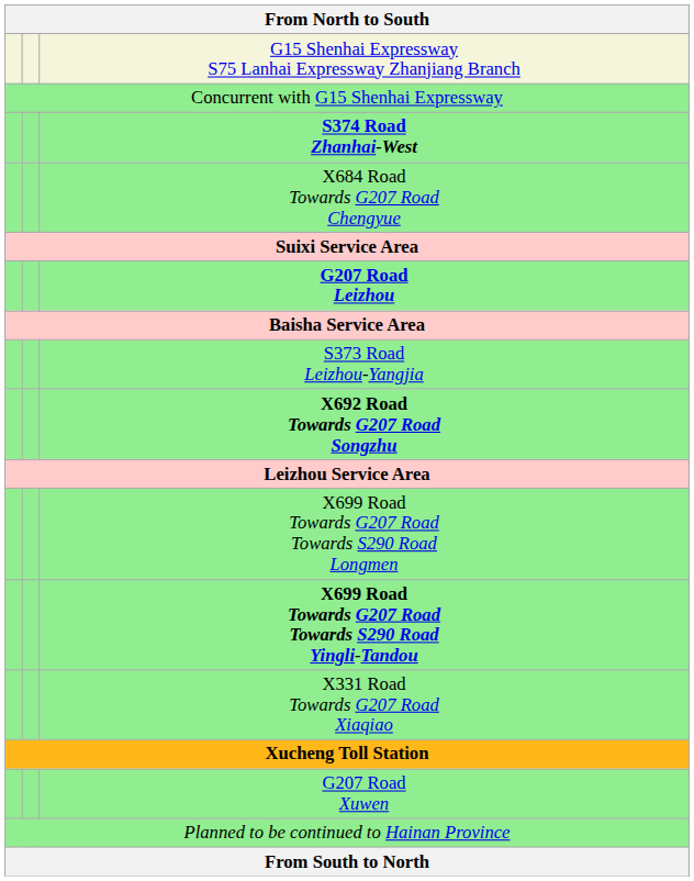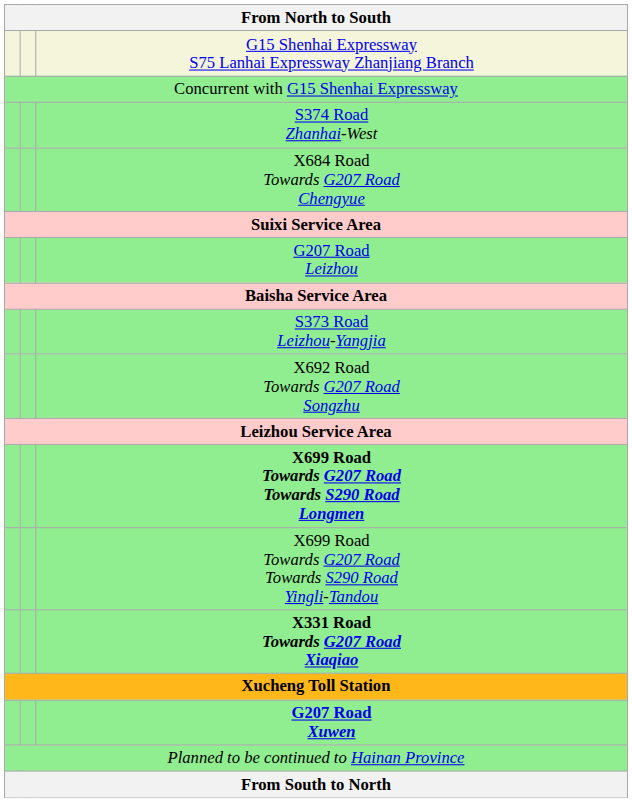S374 Road Zhanhai-West | column 3: bold -> normal
G207 Road Leizhou | column 3: bold -> normal
X692 Road Towards G207 Road Songzhu | column 3: bold -> normal
X699 Road Towards G207 Road Towards S290 Road Longmen | column 3: normal -> bold
X699 Road Towards G207 Road Towards S290 Road Yingli-Tandou | column 3: bold -> normal
X331 Road Towards G207 Road Xiaqiao | column 3: normal -> bold
G207 Road Xuwen | column 3: normal -> bold
